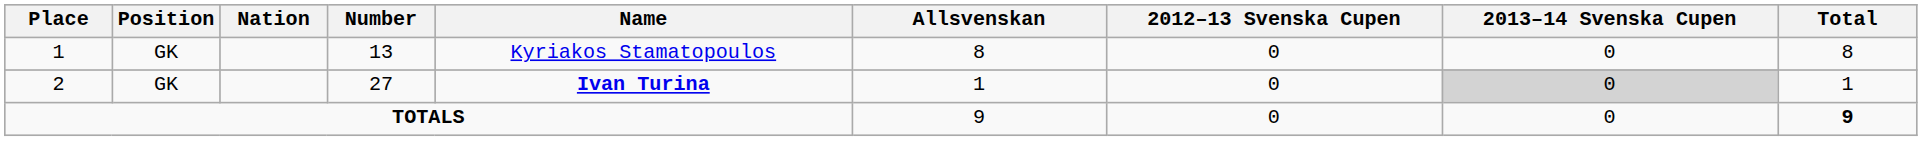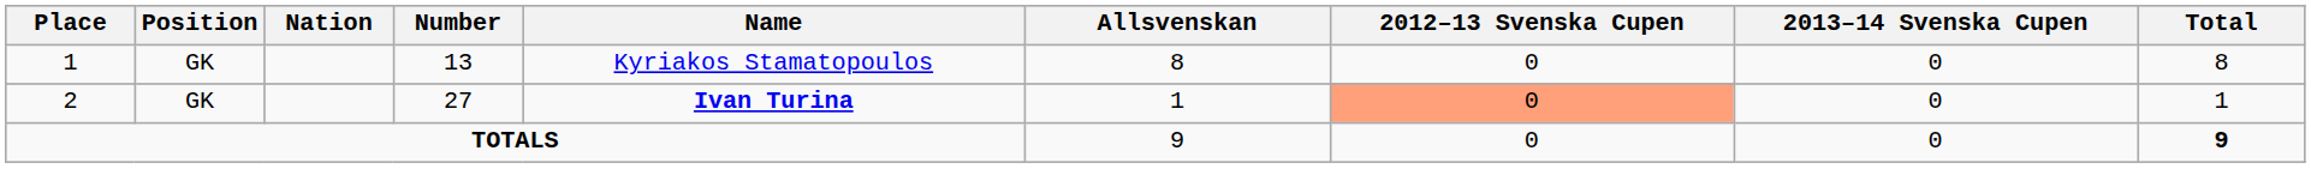2 | 2012–13 Svenska Cupen: no background -> lightsalmon background
2 | 2013–14 Svenska Cupen: lightgrey background -> no background
